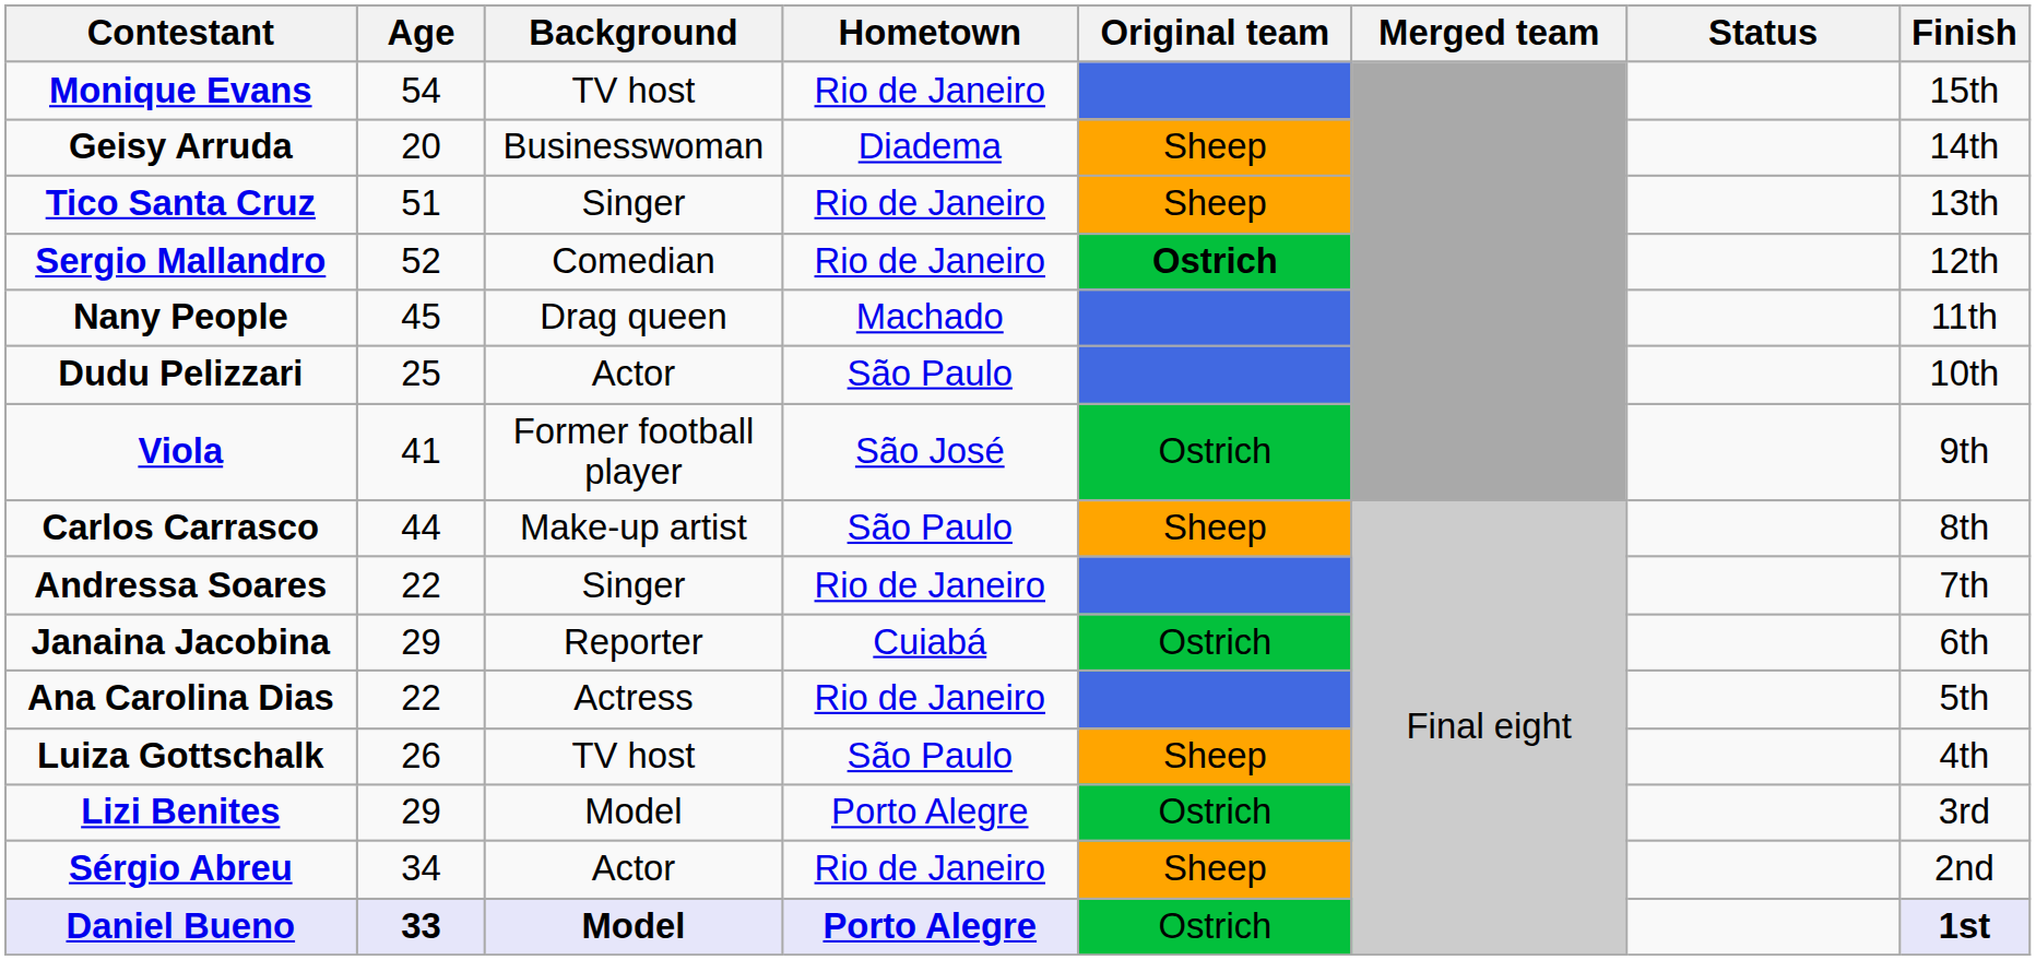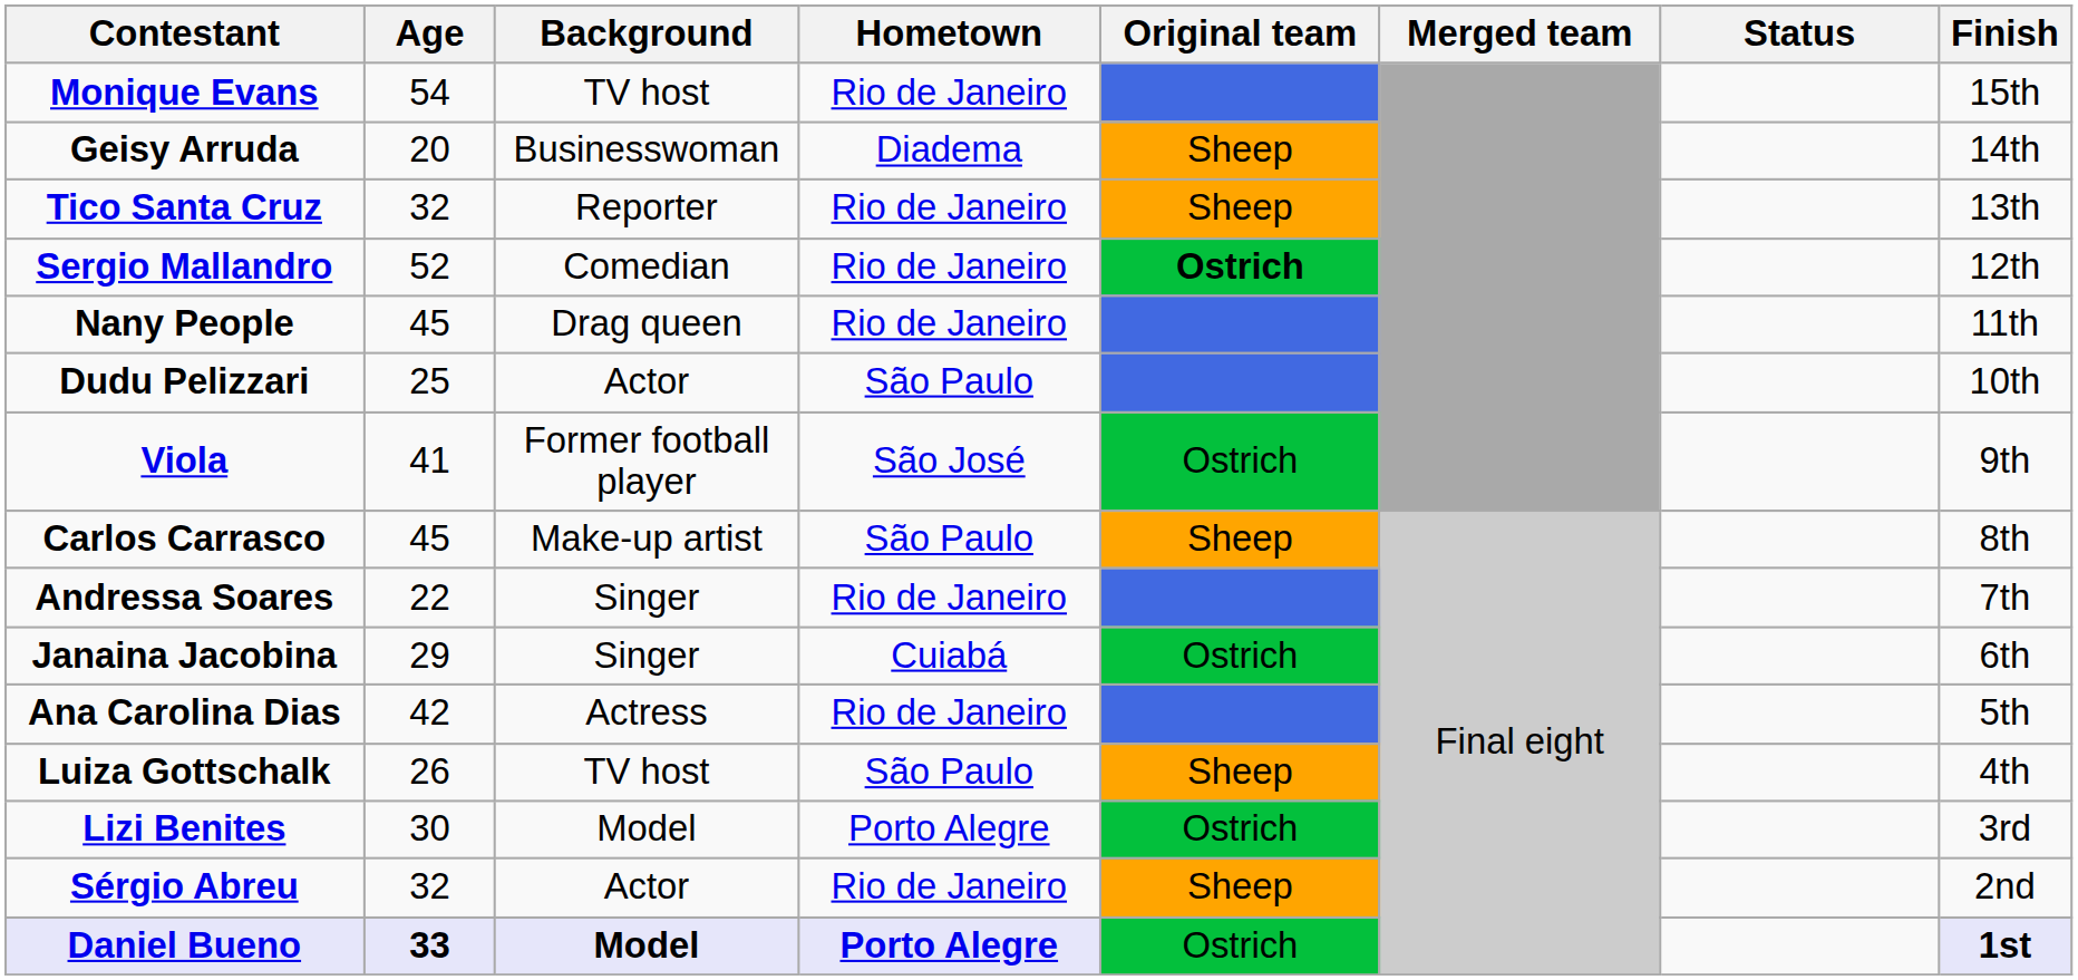Tico Santa Cruz | Age: 51 -> 32
Tico Santa Cruz | Background: Singer -> Reporter
Nany People | Hometown: Machado -> Rio de Janeiro
Carlos Carrasco | Age: 44 -> 45
Janaina Jacobina | Background: Reporter -> Singer
Ana Carolina Dias | Age: 22 -> 42
Lizi Benites | Age: 29 -> 30
Sérgio Abreu | Age: 34 -> 32
